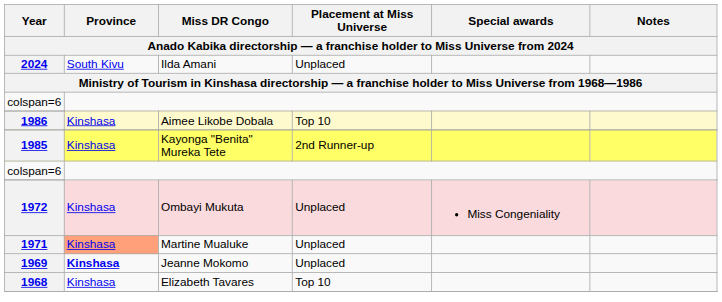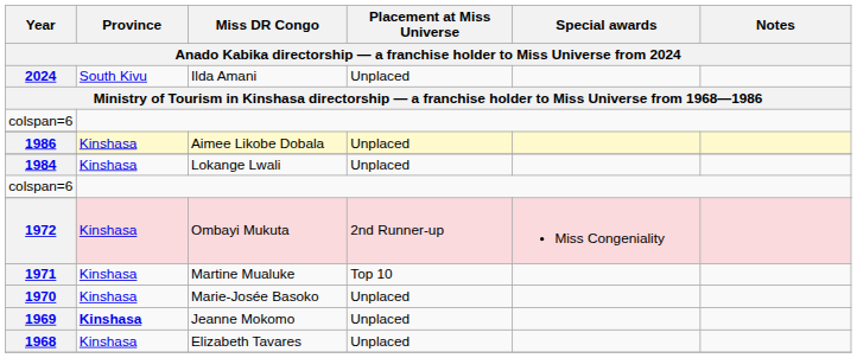Aimee Likobe Dobala | Placement at Miss Universe: Top 10 -> Unplaced
- row: 1985 | Kinshasa | Kayonga "Benita" Mureka Tete | 2nd Runner-up
+ row: 1984 | Kinshasa | Lokange Lwali | Unplaced
Ombayi Mukuta | Placement at Miss Universe: Unplaced -> 2nd Runner-up
Martine Mualuke | Province: lightsalmon background -> no background
Martine Mualuke | Placement at Miss Universe: Unplaced -> Top 10
+ row: 1970 | Kinshasa | Marie-Josée Basoko | Unplaced
Elizabeth Tavares | Placement at Miss Universe: Top 10 -> Unplaced
